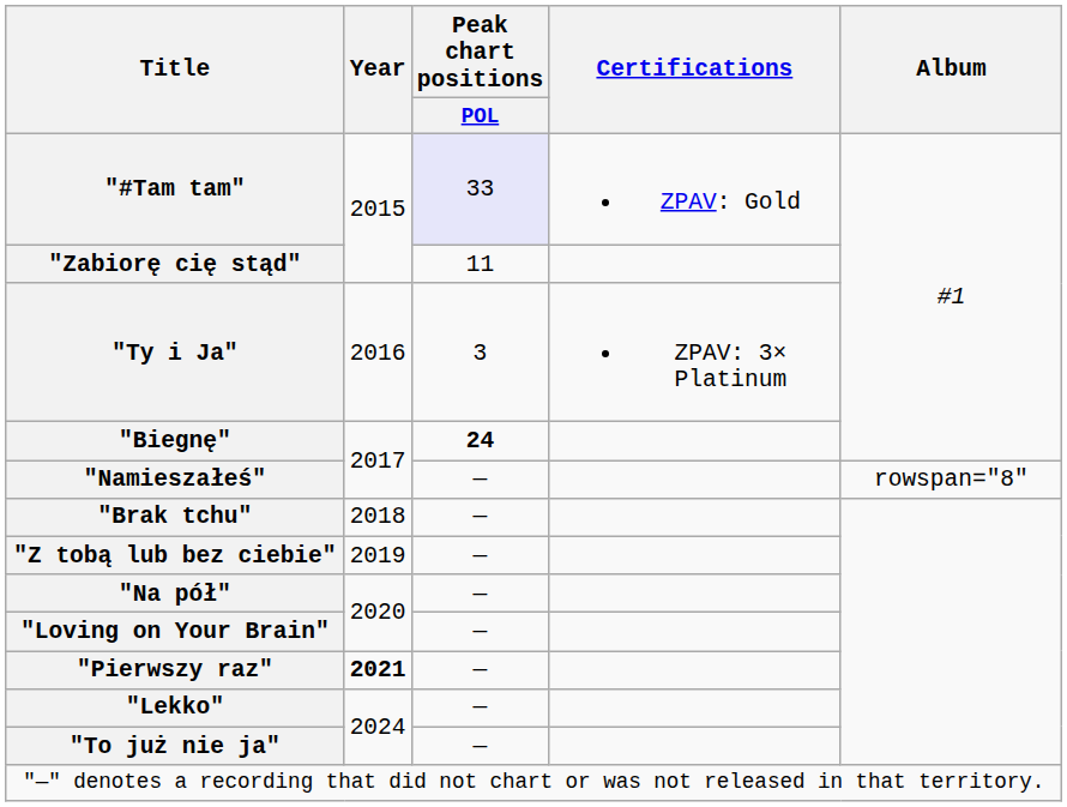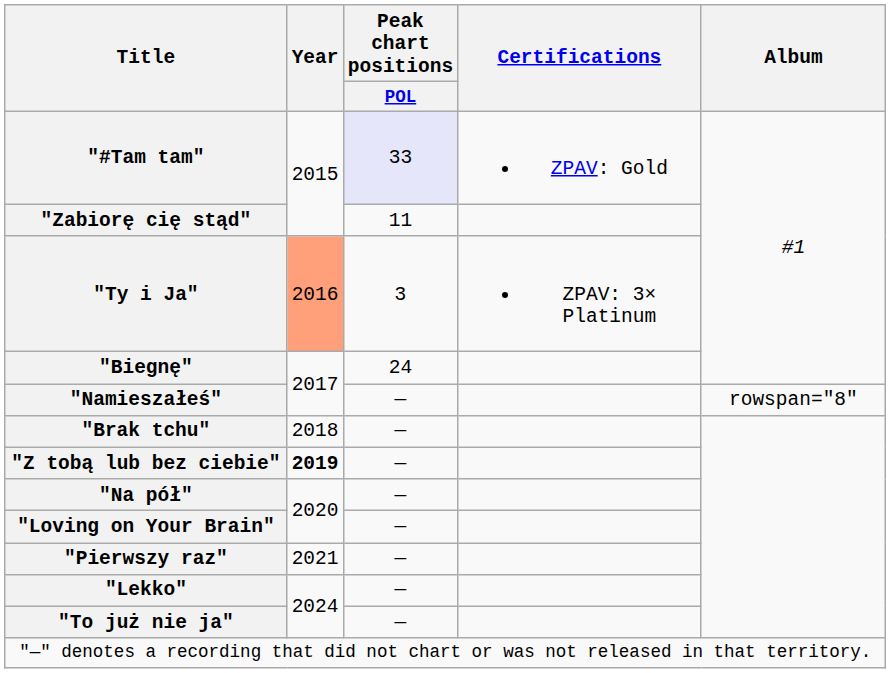"Ty i Ja" | Year: no background -> lightsalmon background
"Biegnę" | Peak chart positions / POL: bold -> normal
"Z tobą lub bez ciebie" | Year: normal -> bold
"Pierwszy raz" | Year: bold -> normal
